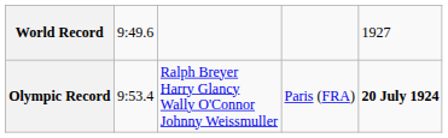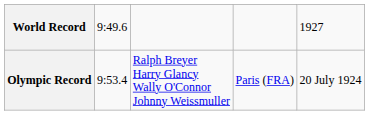Olympic Record | column 5: bold -> normal
